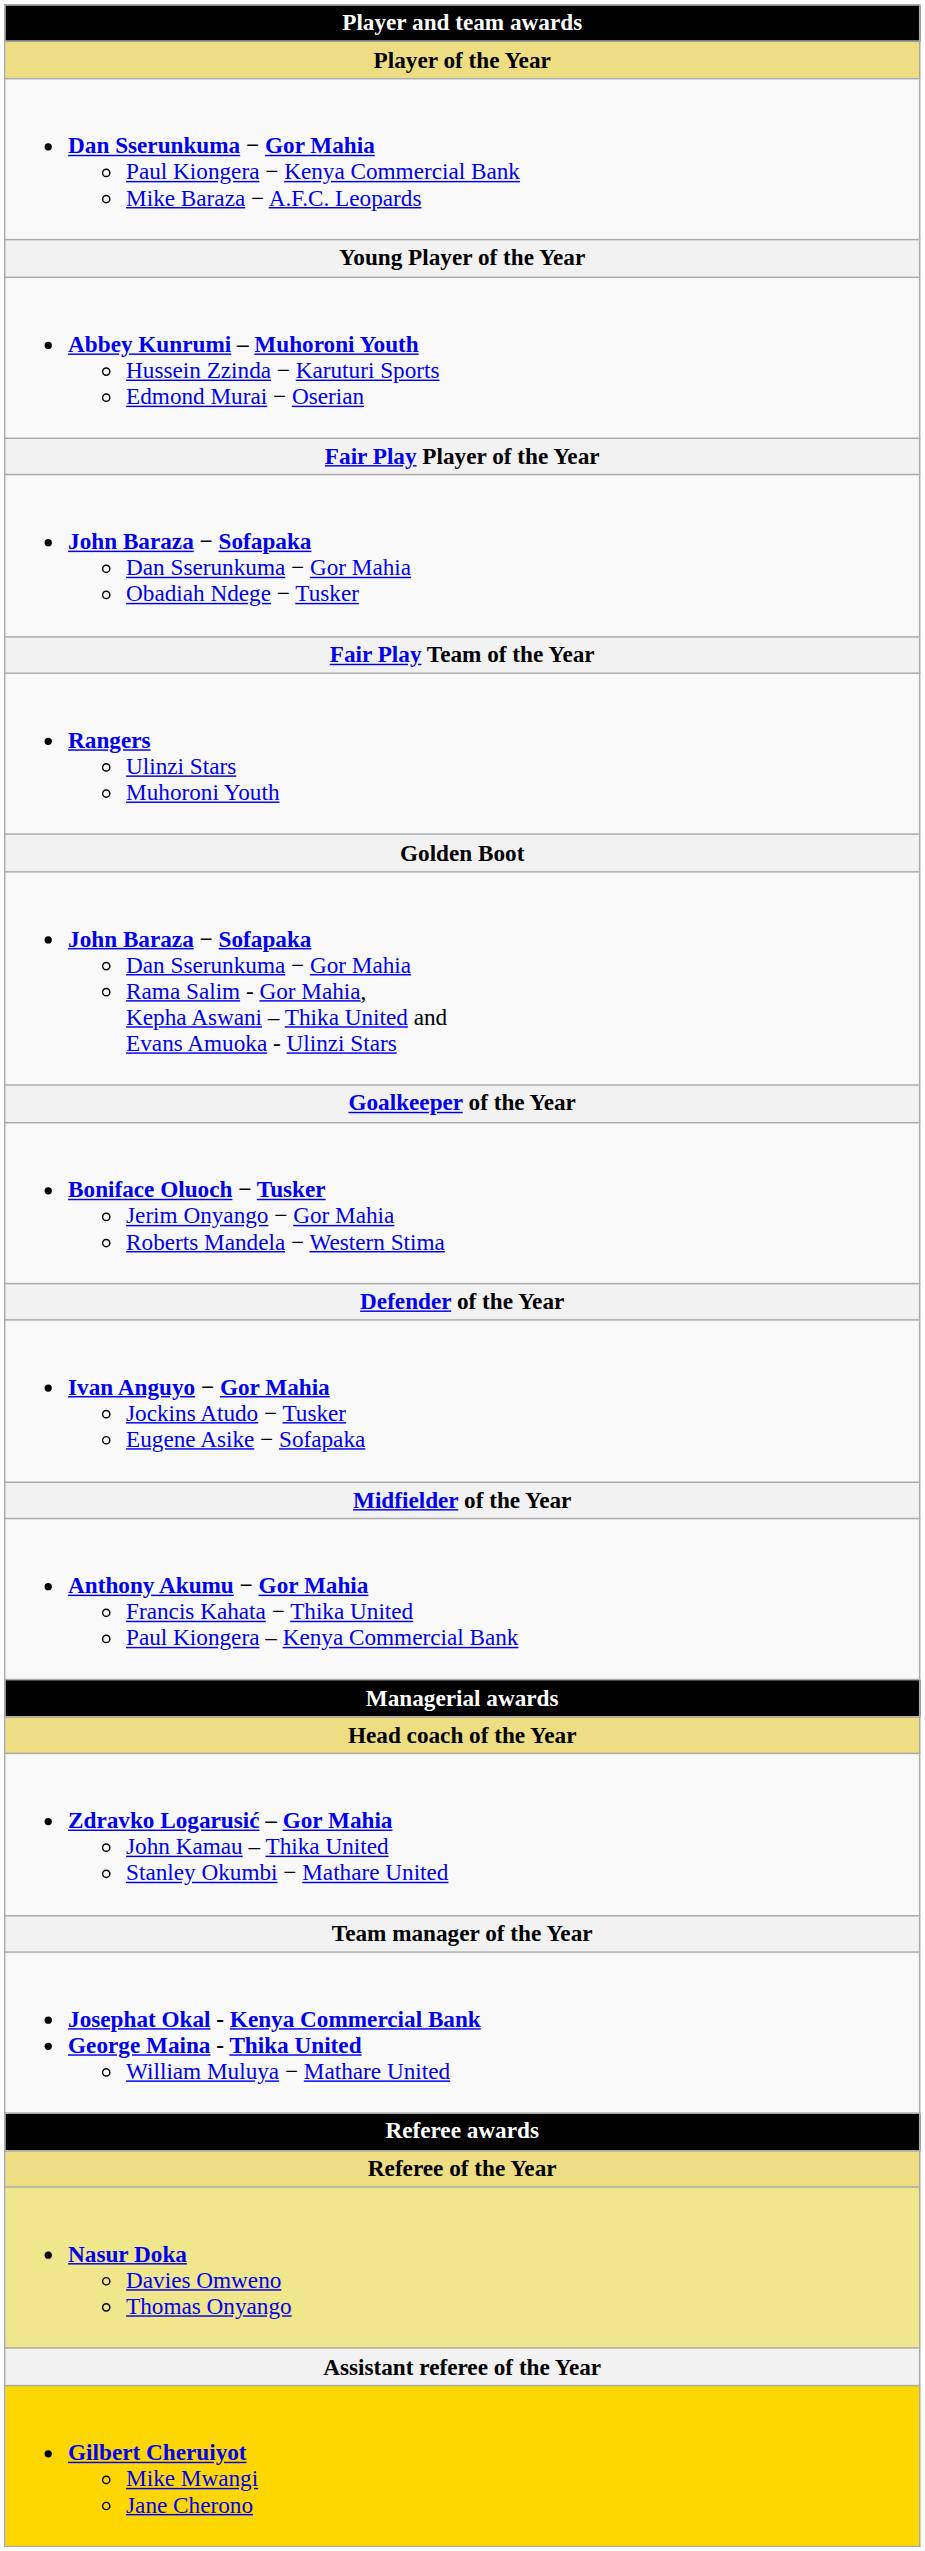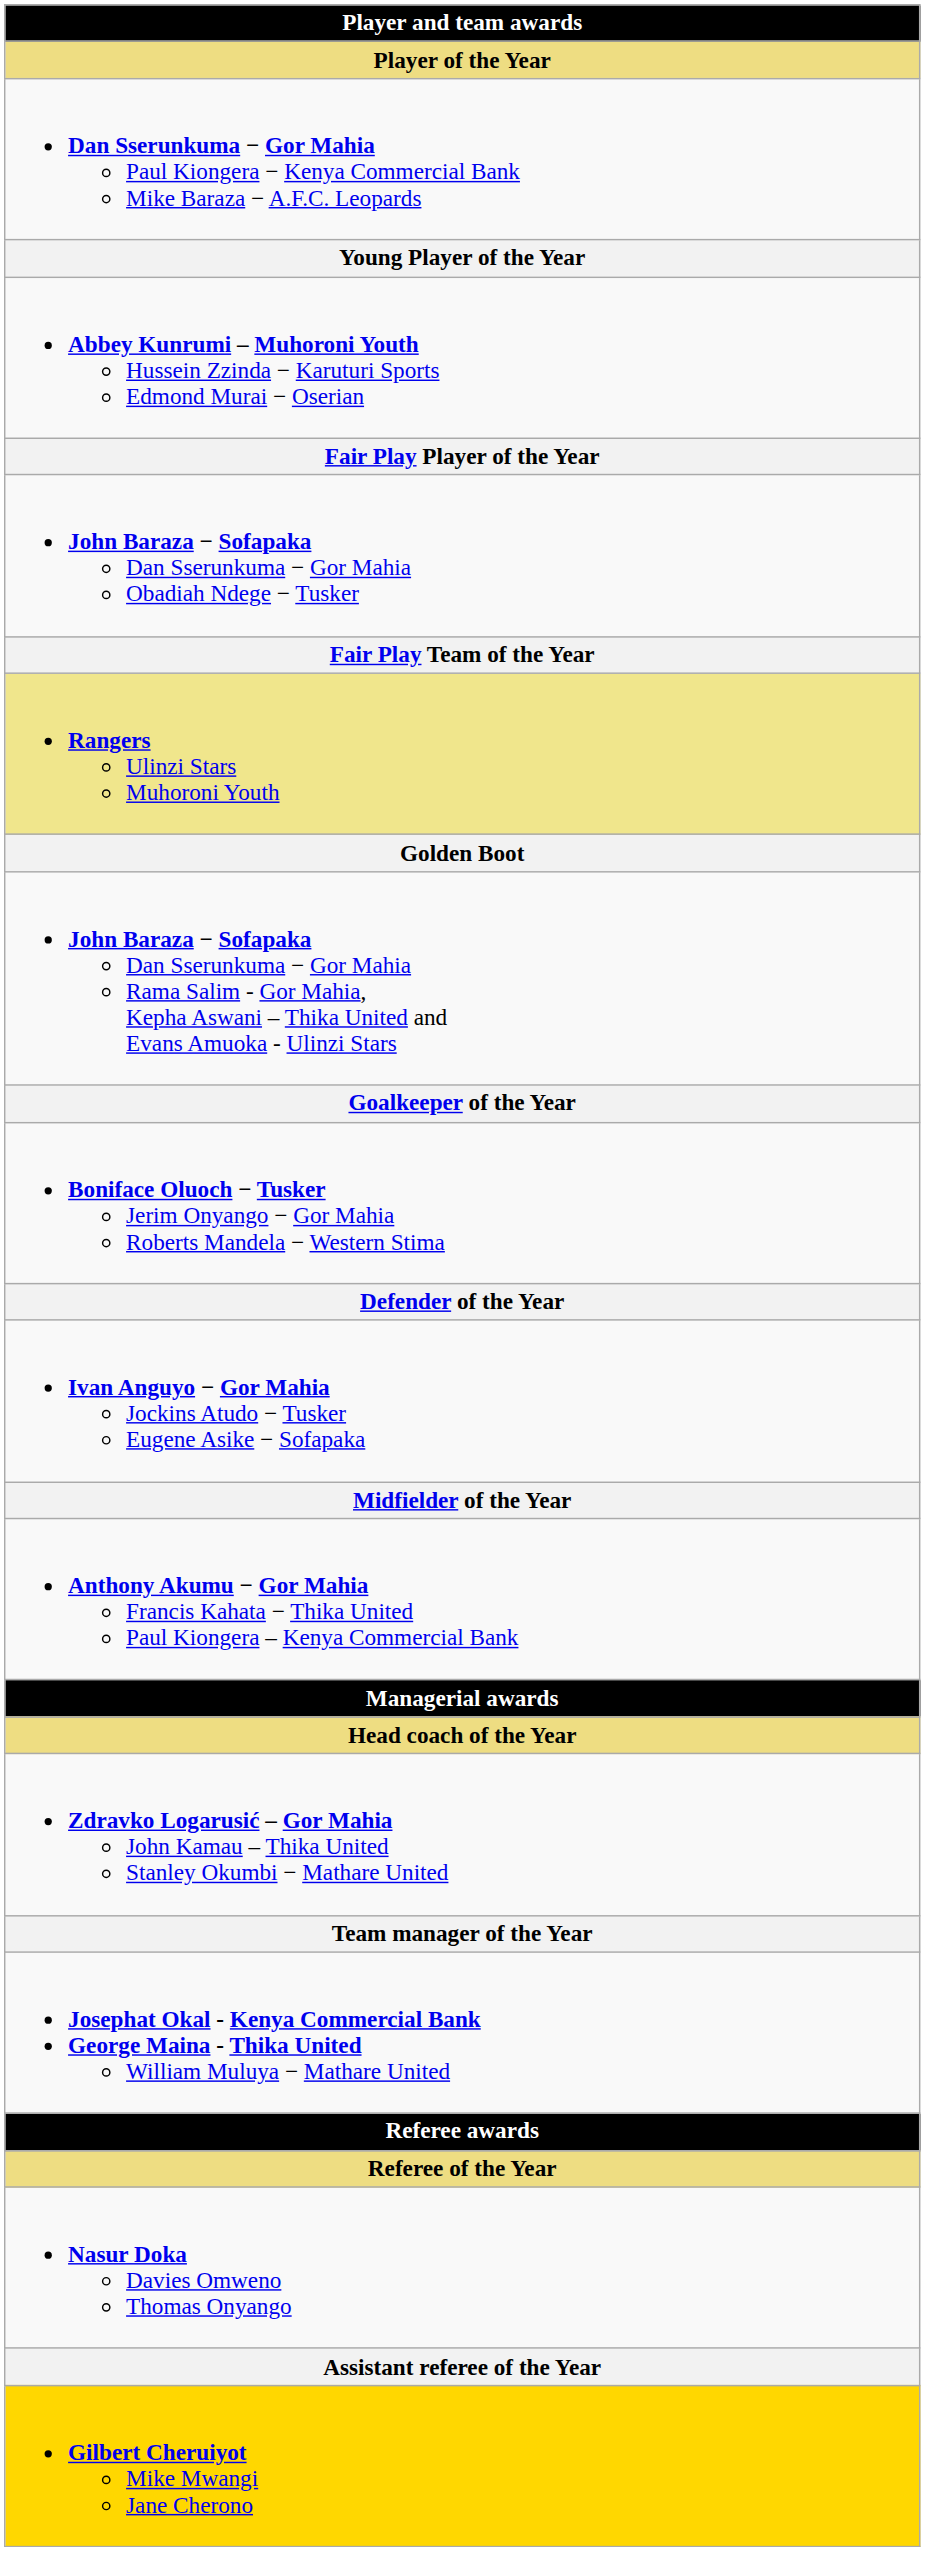row 9 | column 1: no background -> khaki background
row 25 | column 1: khaki background -> no background
